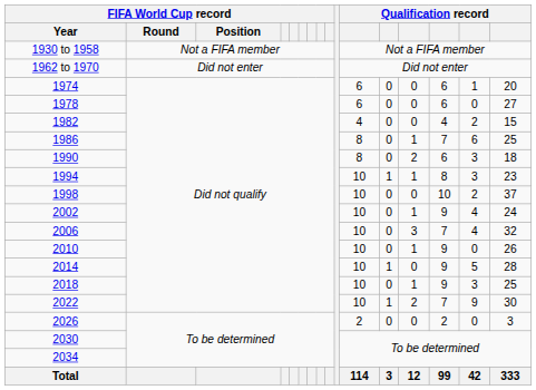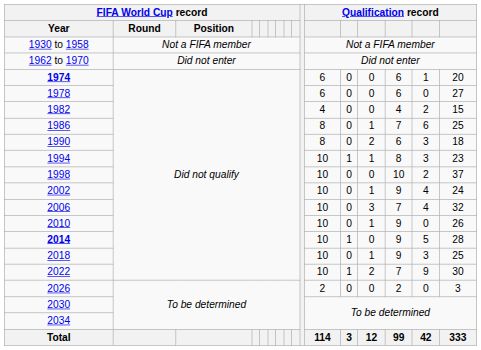1974 | FIFA World Cup record / Year: normal -> bold
2014 | FIFA World Cup record / Year: normal -> bold
